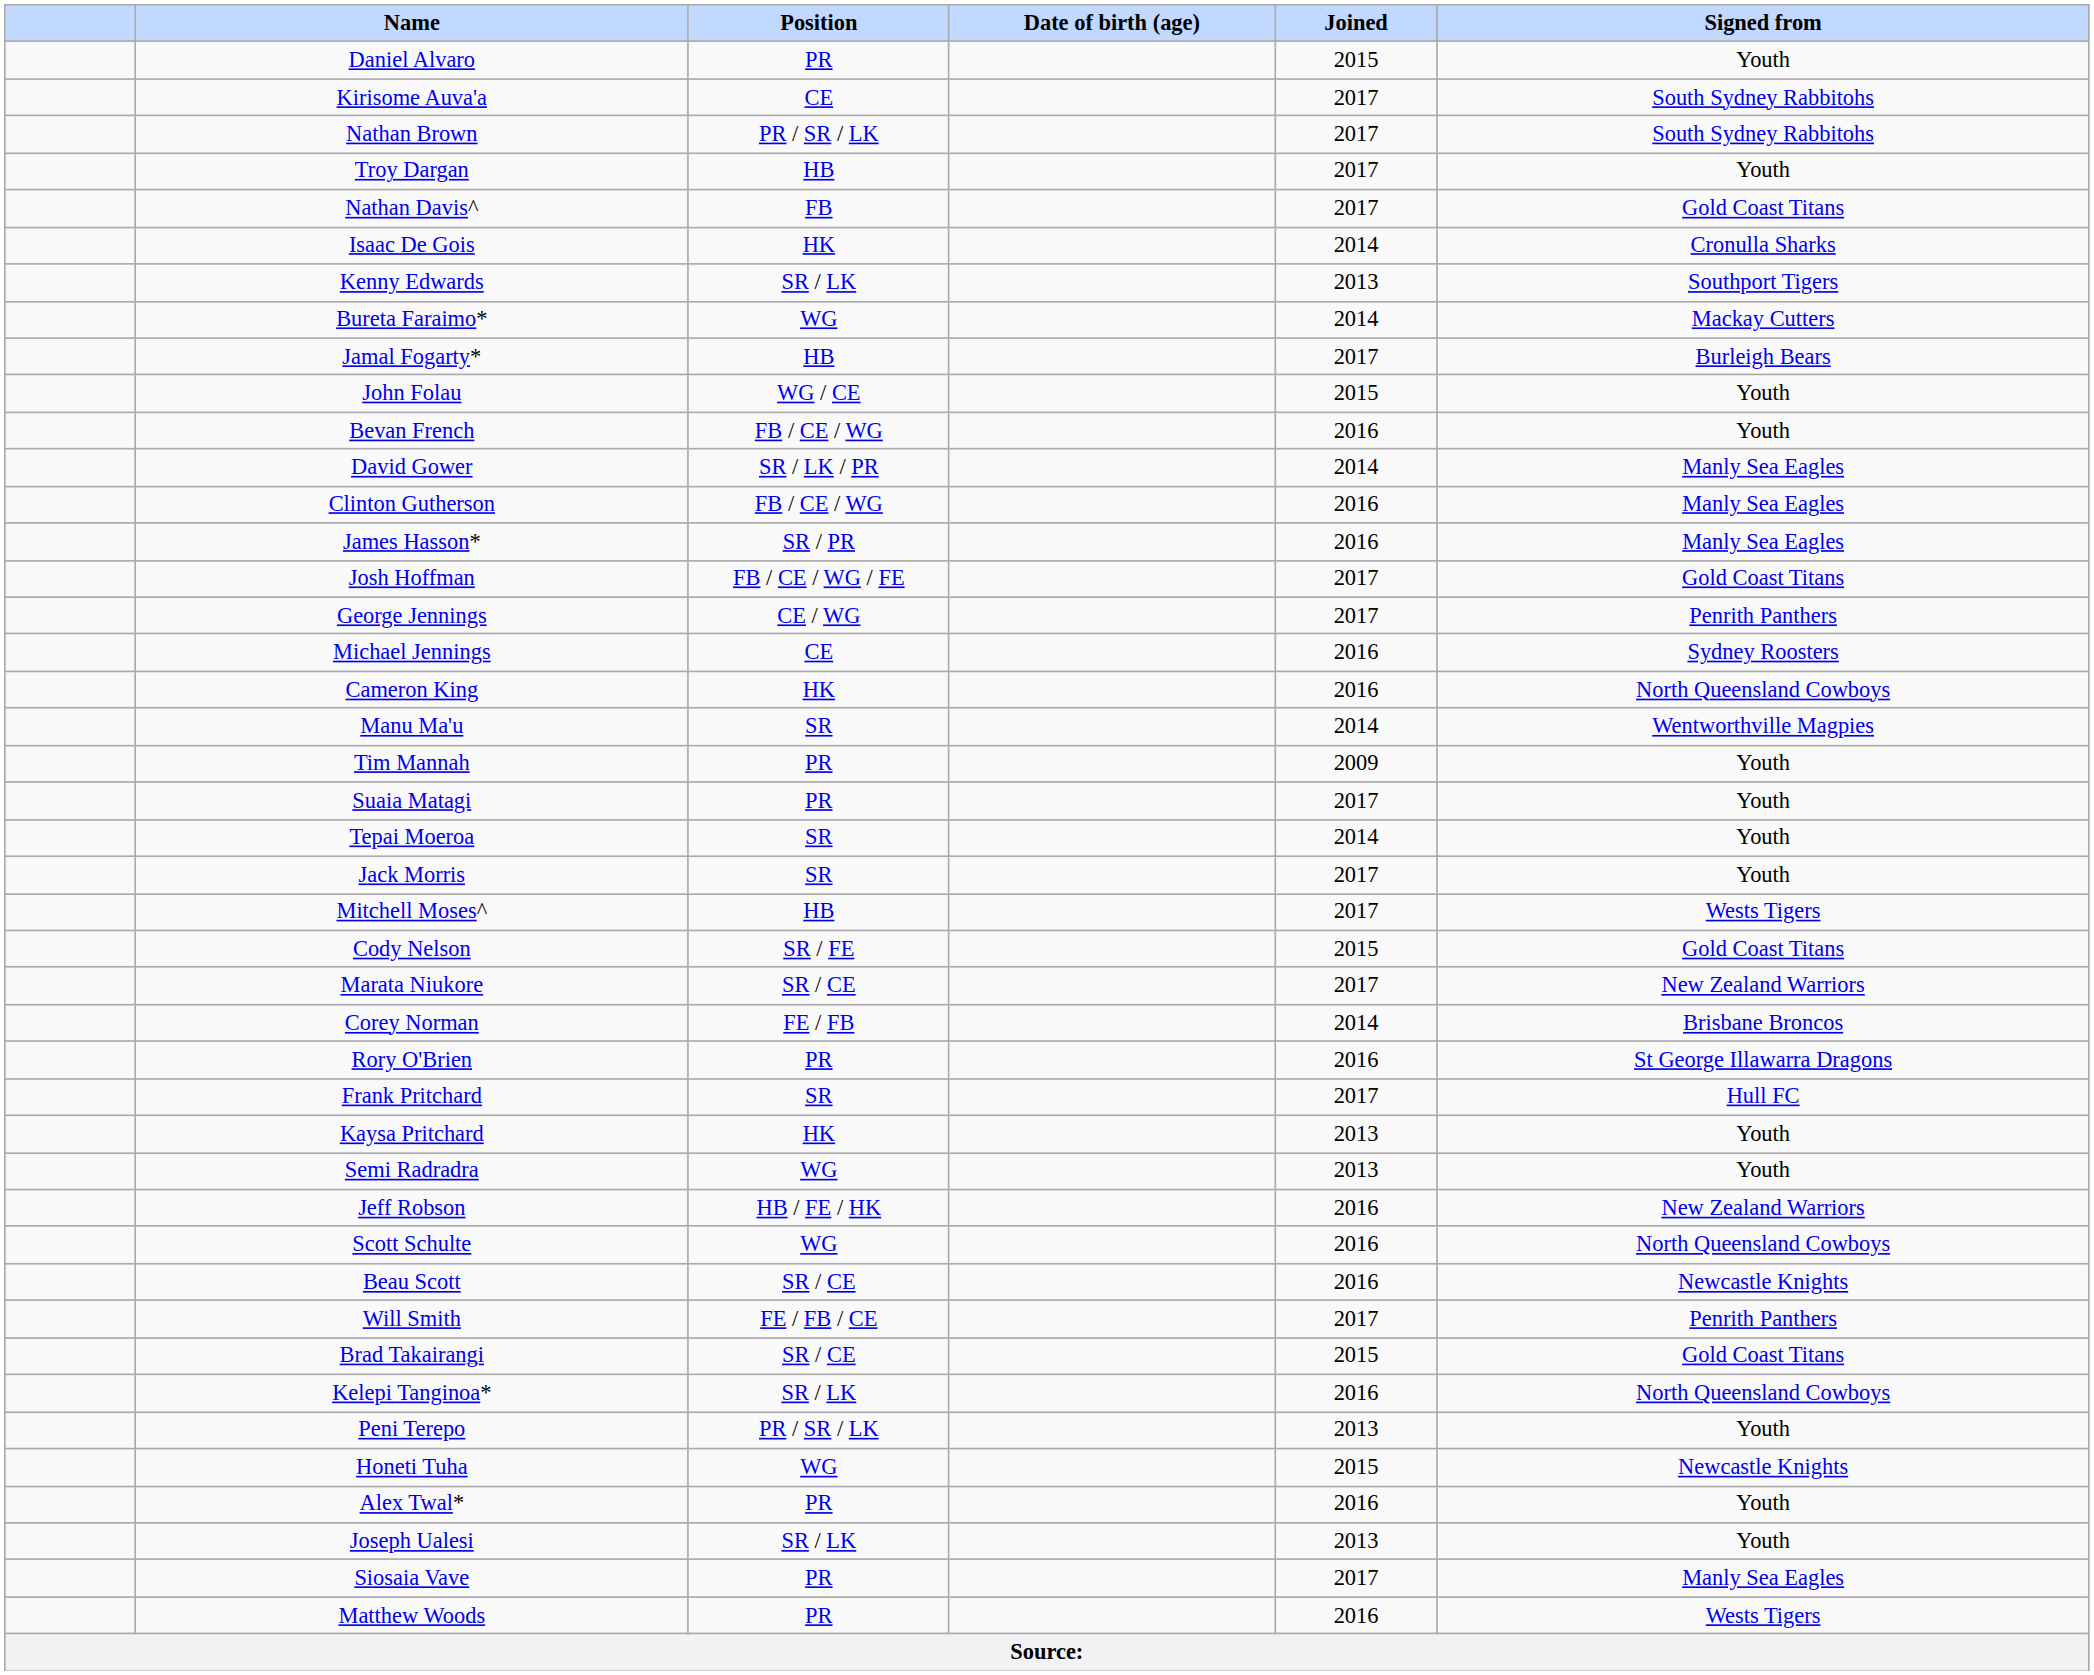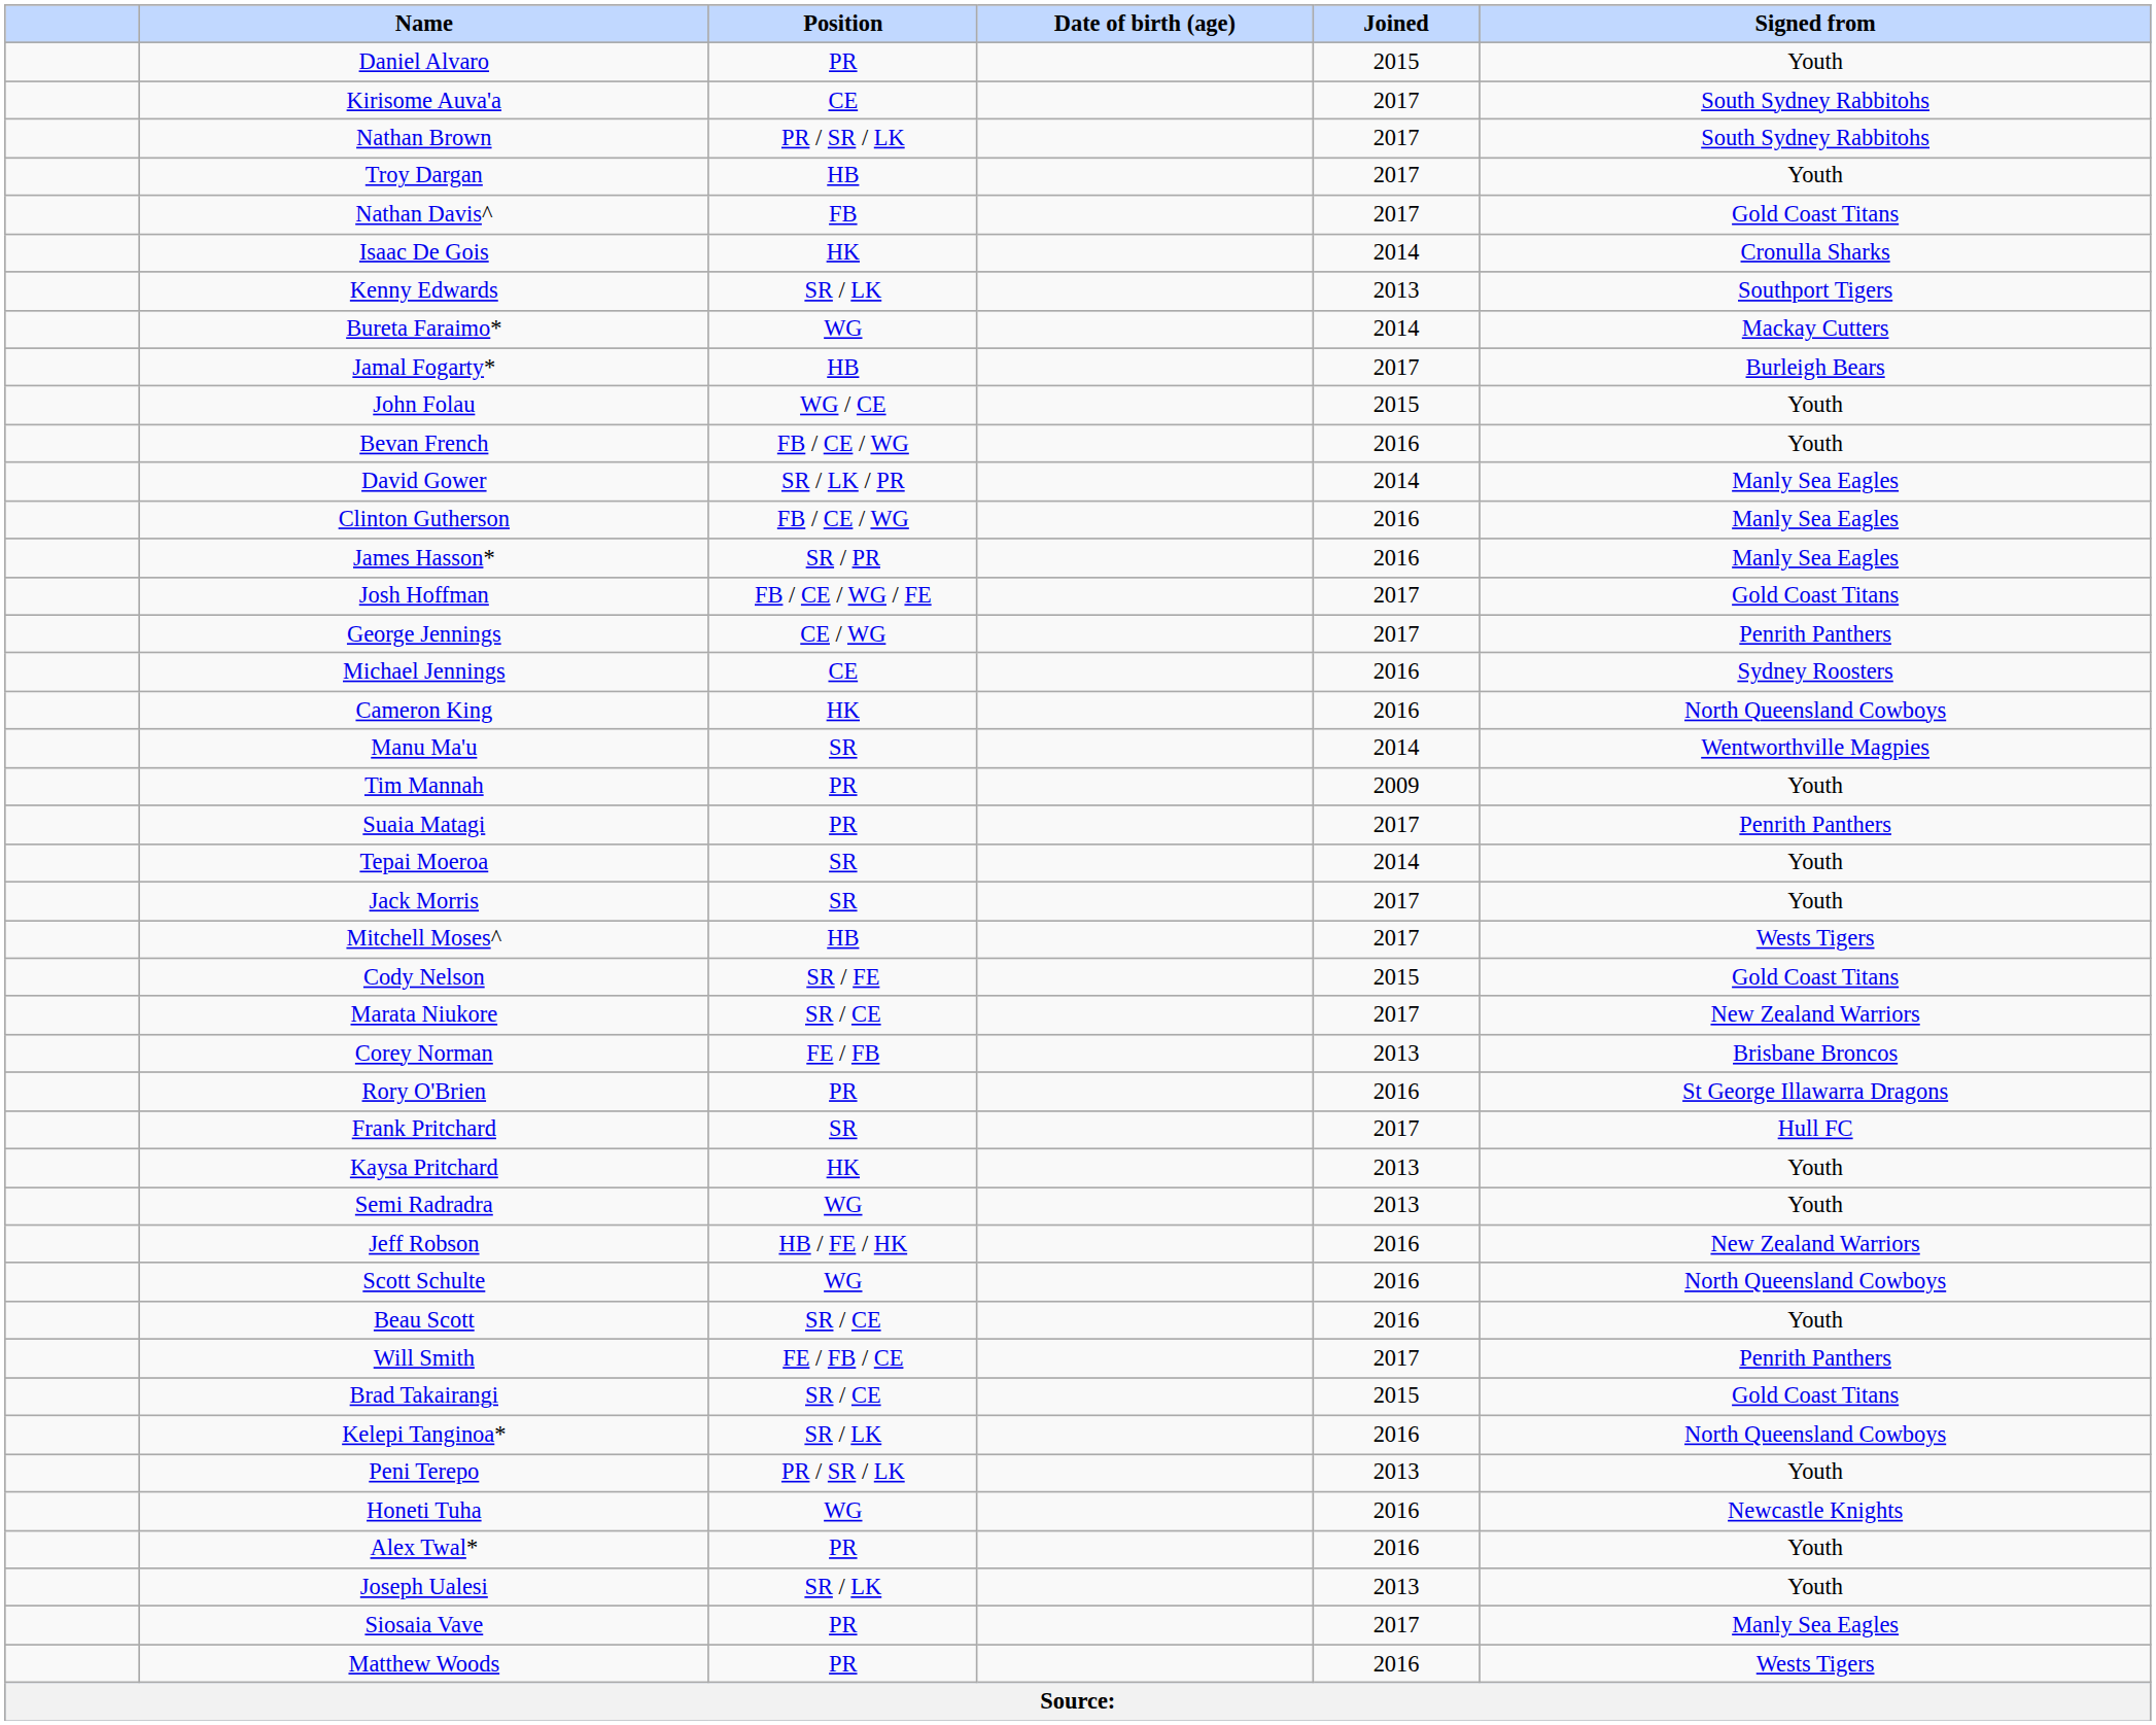Suaia Matagi | Signed from: Youth -> Penrith Panthers
Corey Norman | Joined: 2014 -> 2013
Beau Scott | Signed from: Newcastle Knights -> Youth
Honeti Tuha | Joined: 2015 -> 2016
